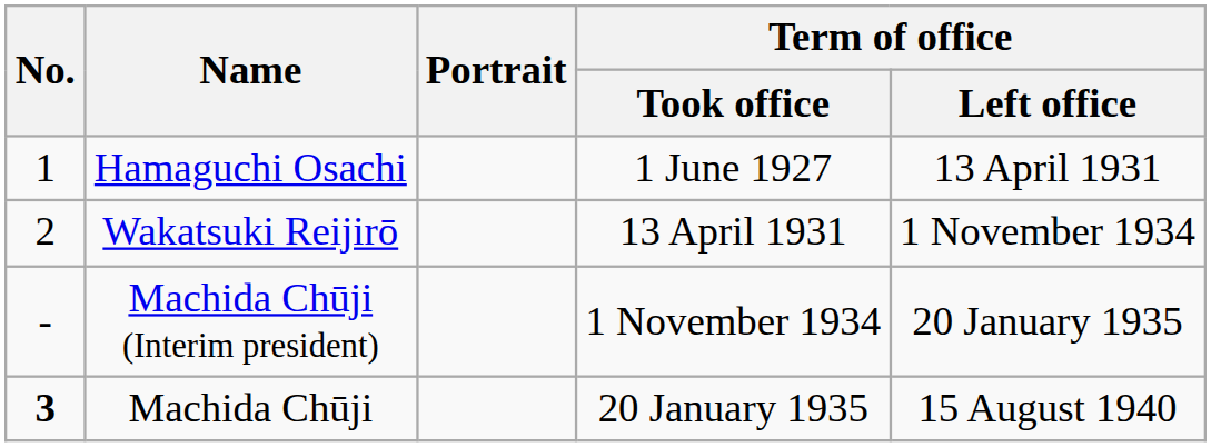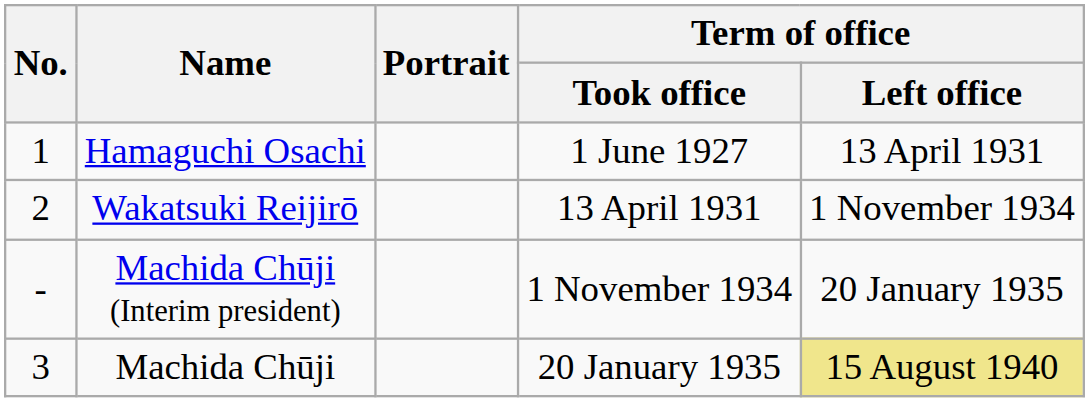Machida Chūji | No.: bold -> normal
Machida Chūji | Term of office / Left office: no background -> khaki background
